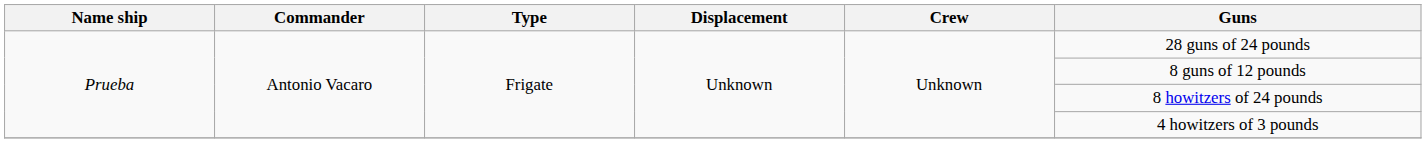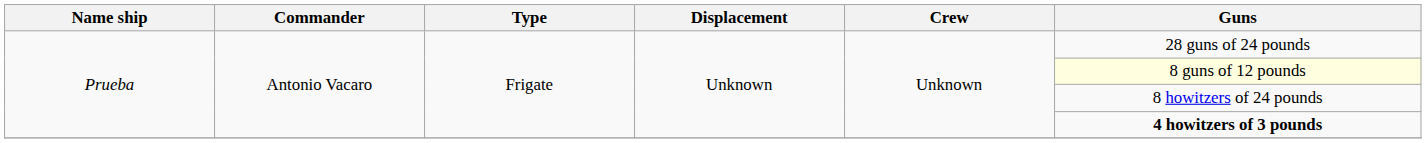row 3 | Guns: no background -> lightyellow background
row 5 | Guns: normal -> bold
